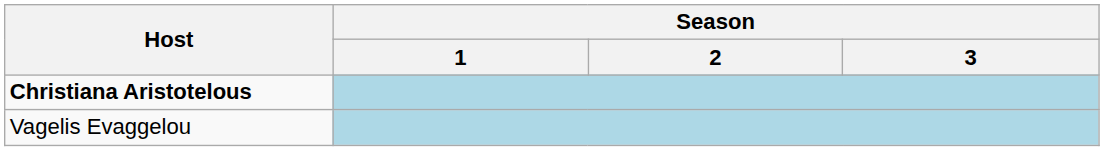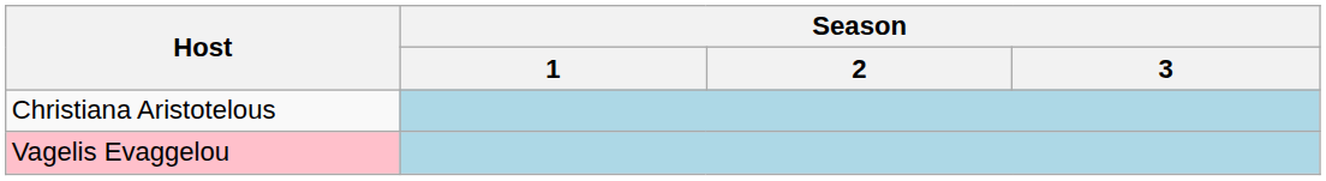Christiana Aristotelous | Host: bold -> normal
Vagelis Evaggelou | Host: no background -> pink background
